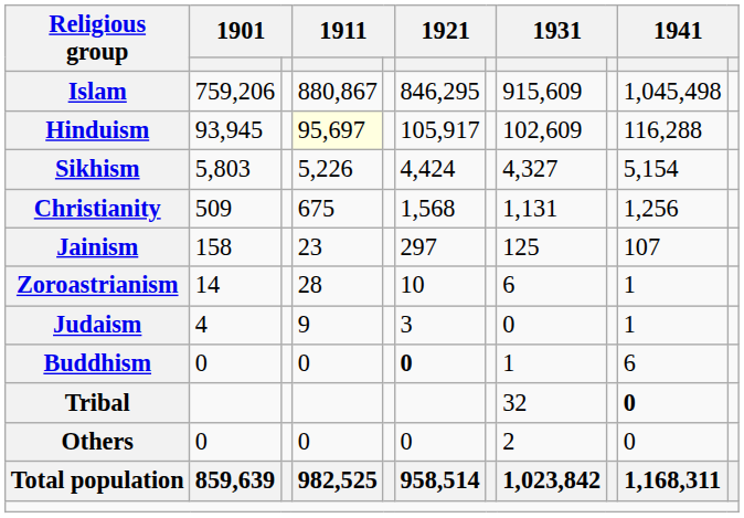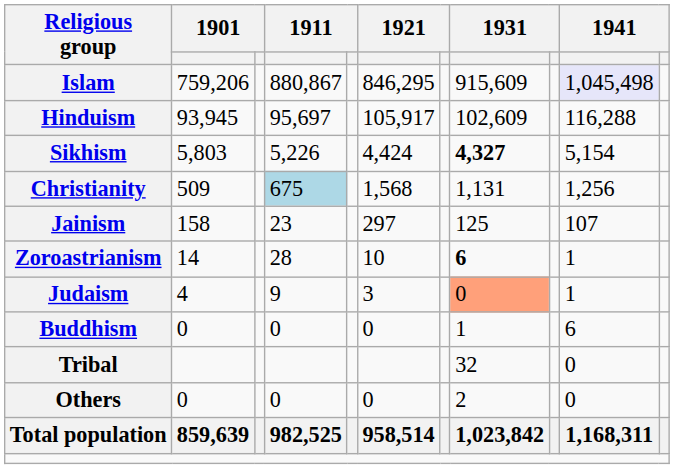Islam | column 10: no background -> lavender background
Hinduism | column 4: lightyellow background -> no background
Sikhism | column 8: normal -> bold
Christianity | column 4: no background -> lightblue background
Zoroastrianism | column 8: normal -> bold
Judaism | column 8: no background -> lightsalmon background
Buddhism | column 6: bold -> normal
Tribal | column 10: bold -> normal
